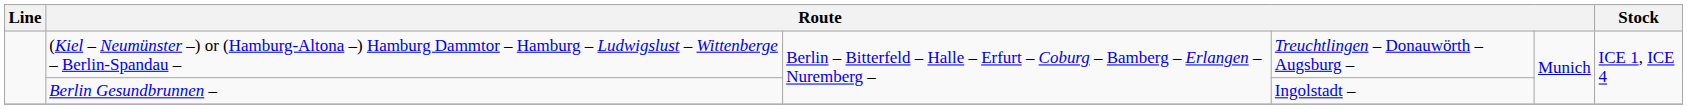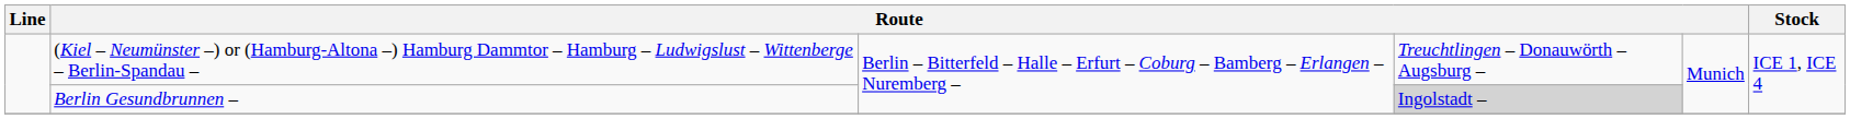Berlin Gesundbrunnen – | column 4: no background -> lightgrey background
